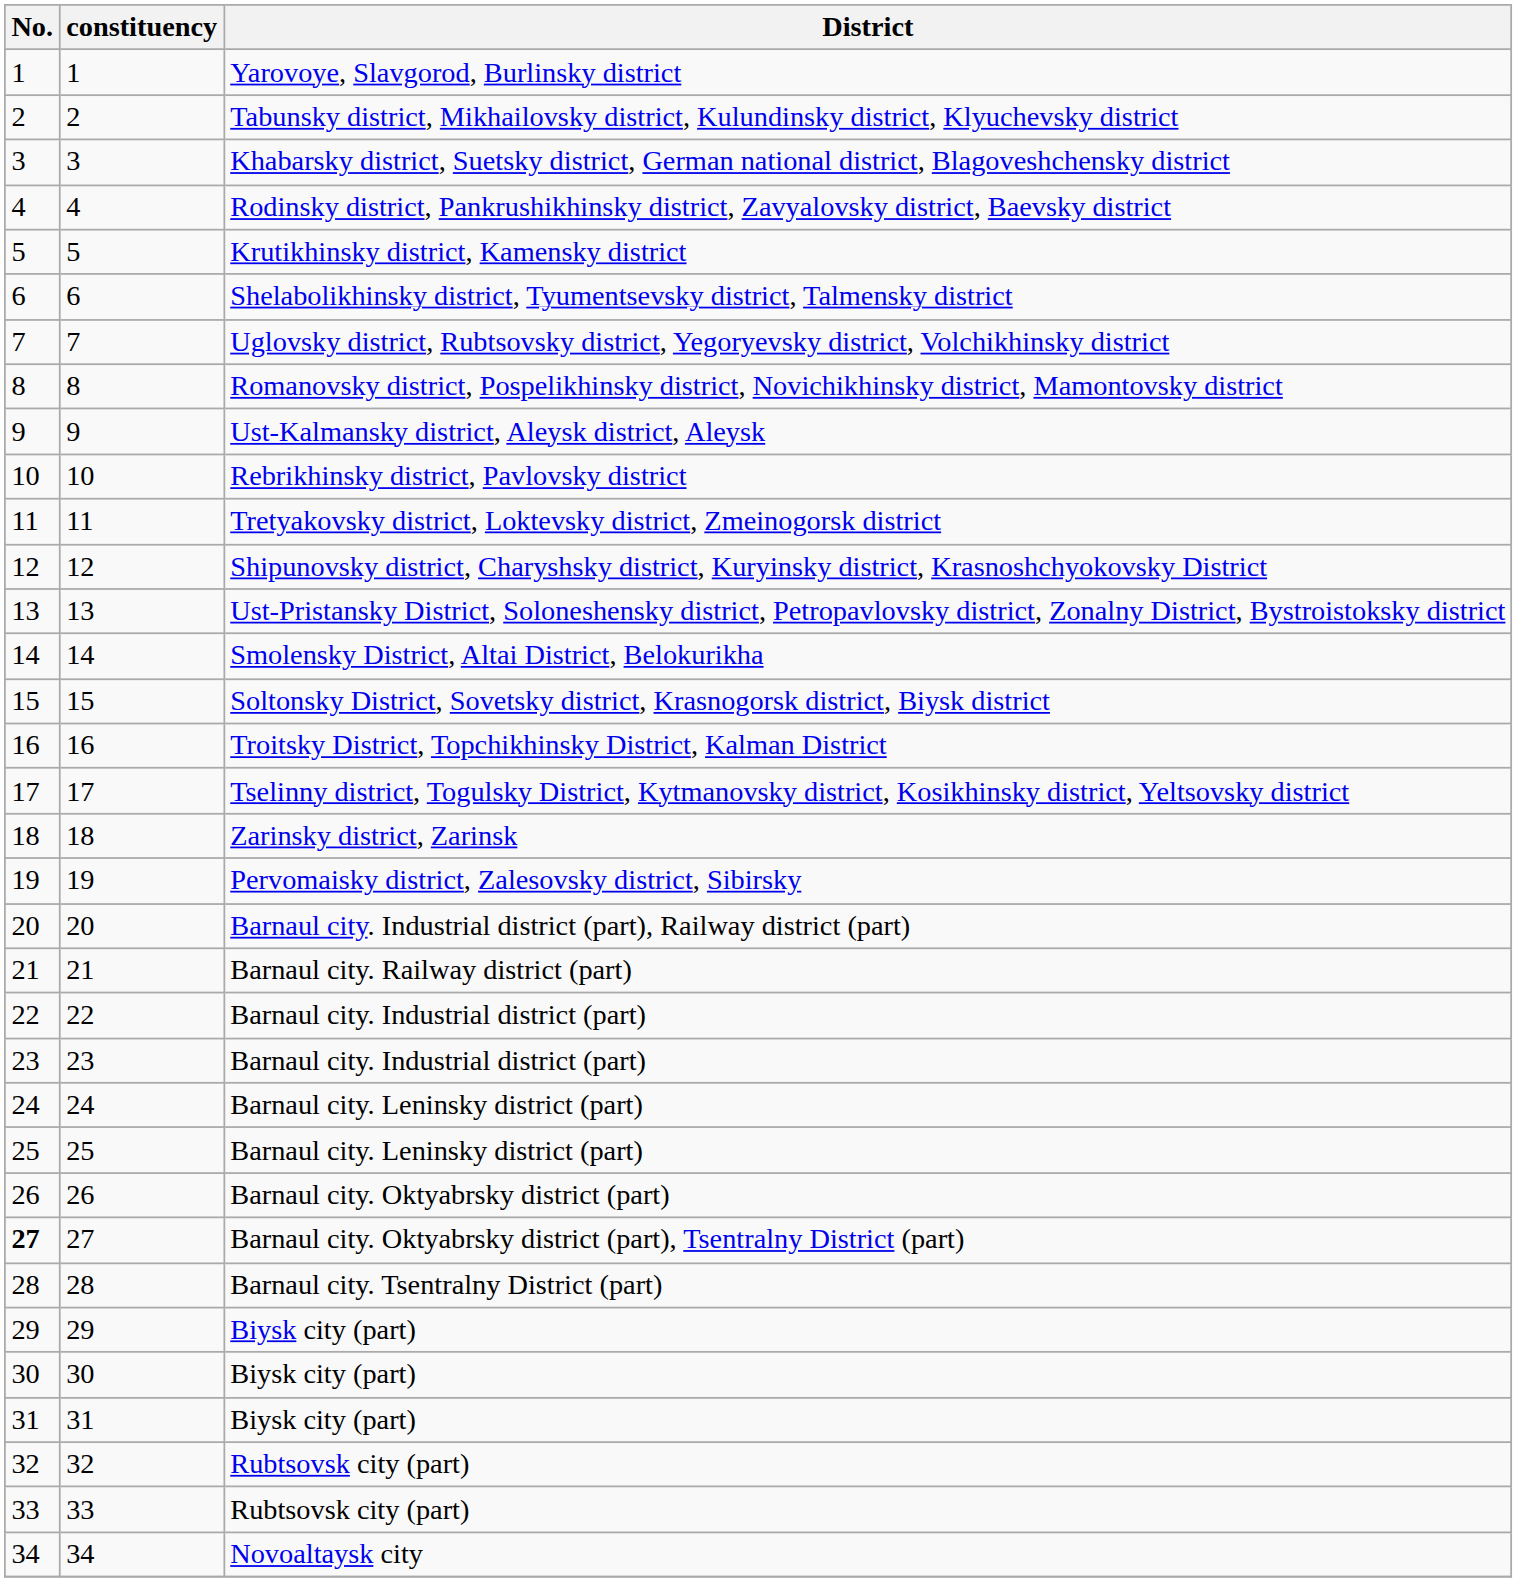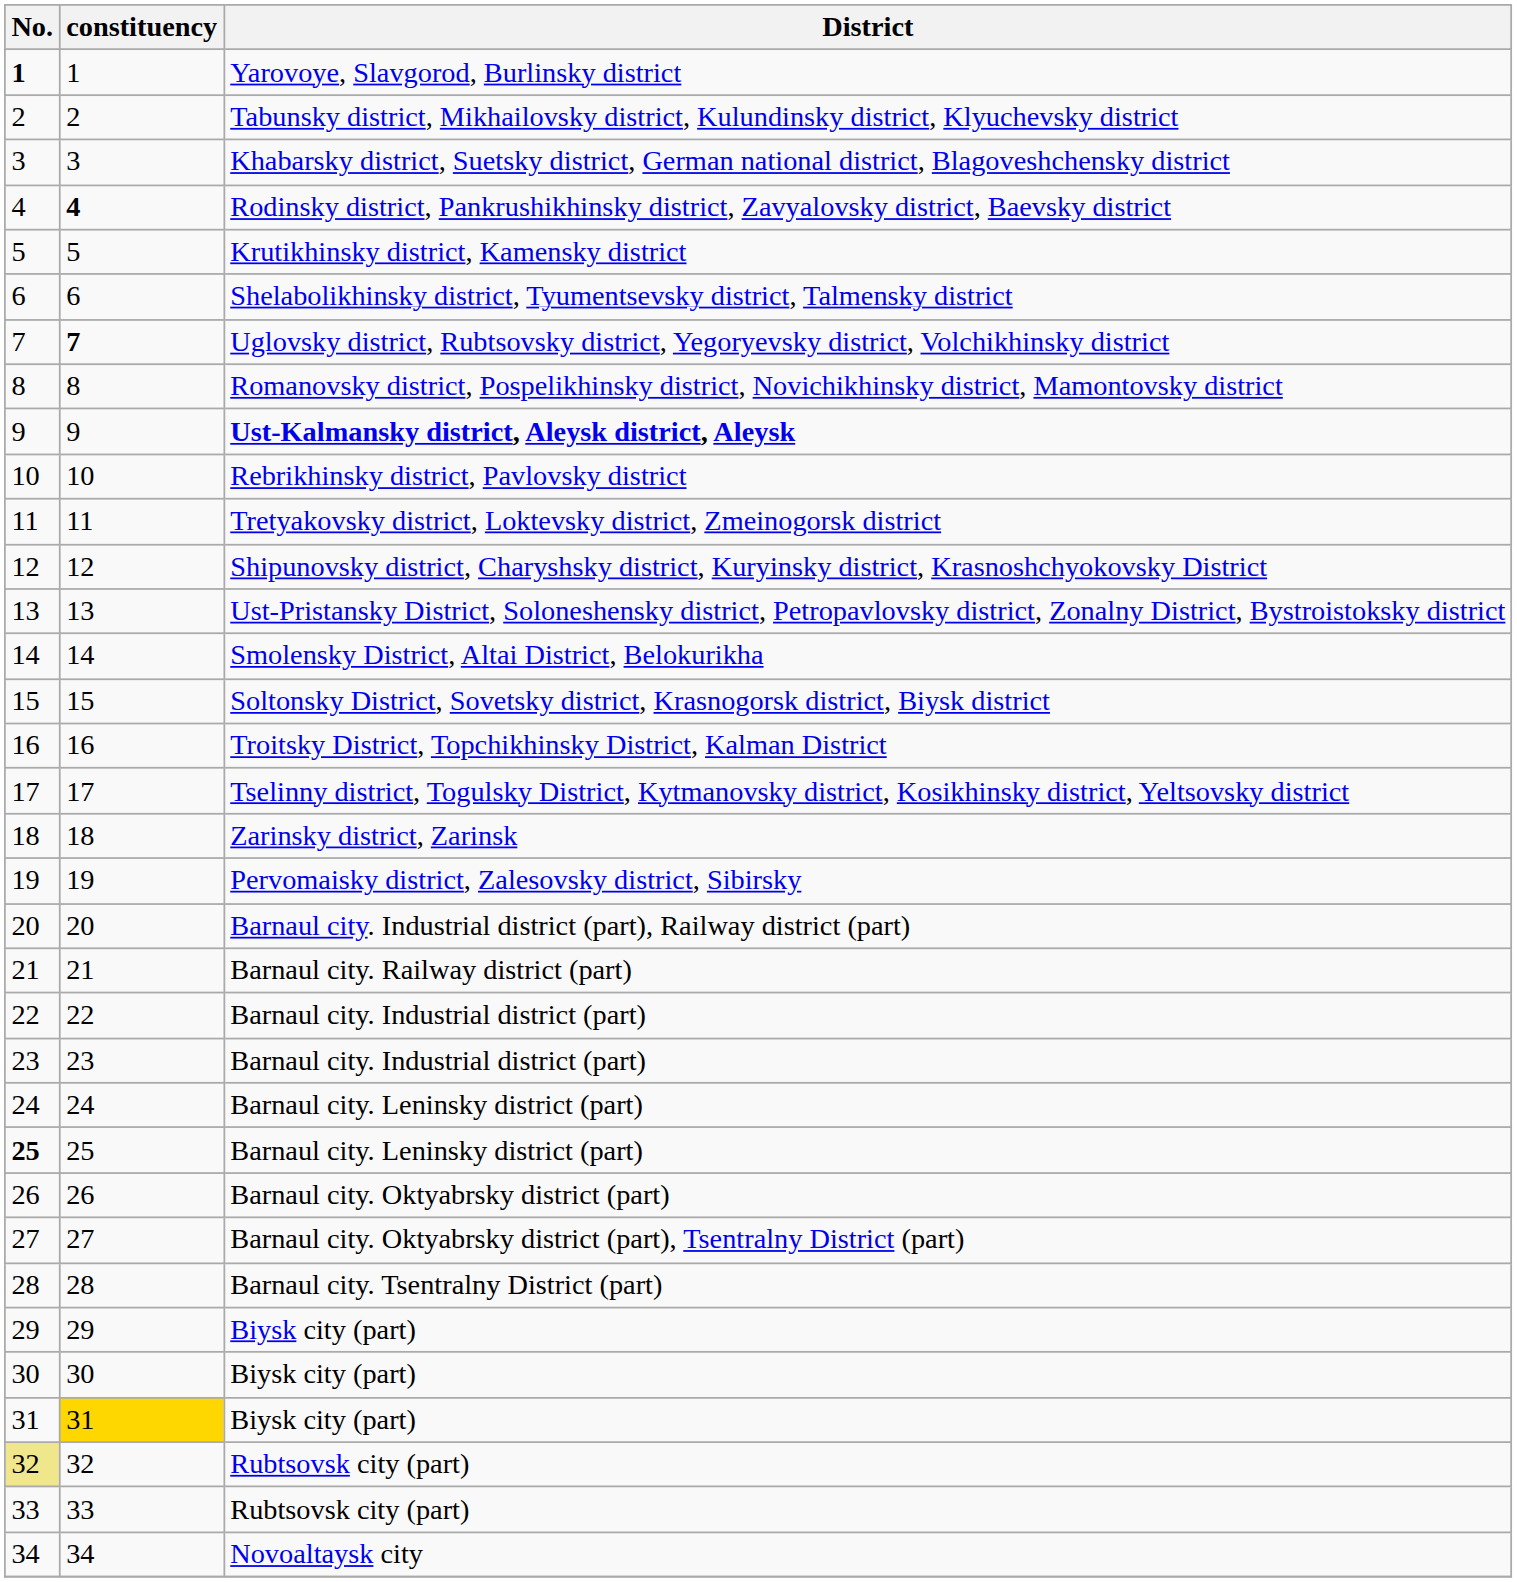row 2 | No.: normal -> bold
row 5 | constituency: normal -> bold
row 8 | constituency: normal -> bold
row 10 | District: normal -> bold
row 26 | No.: normal -> bold
row 28 | No.: bold -> normal
row 32 | constituency: no background -> gold background
row 33 | No.: no background -> khaki background
